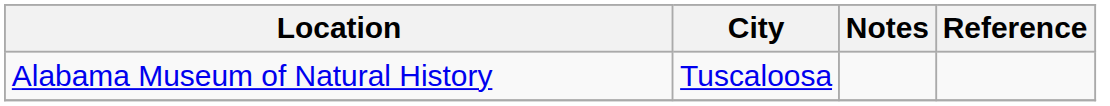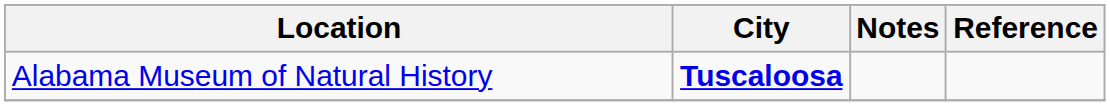Alabama Museum of Natural History | City: normal -> bold
